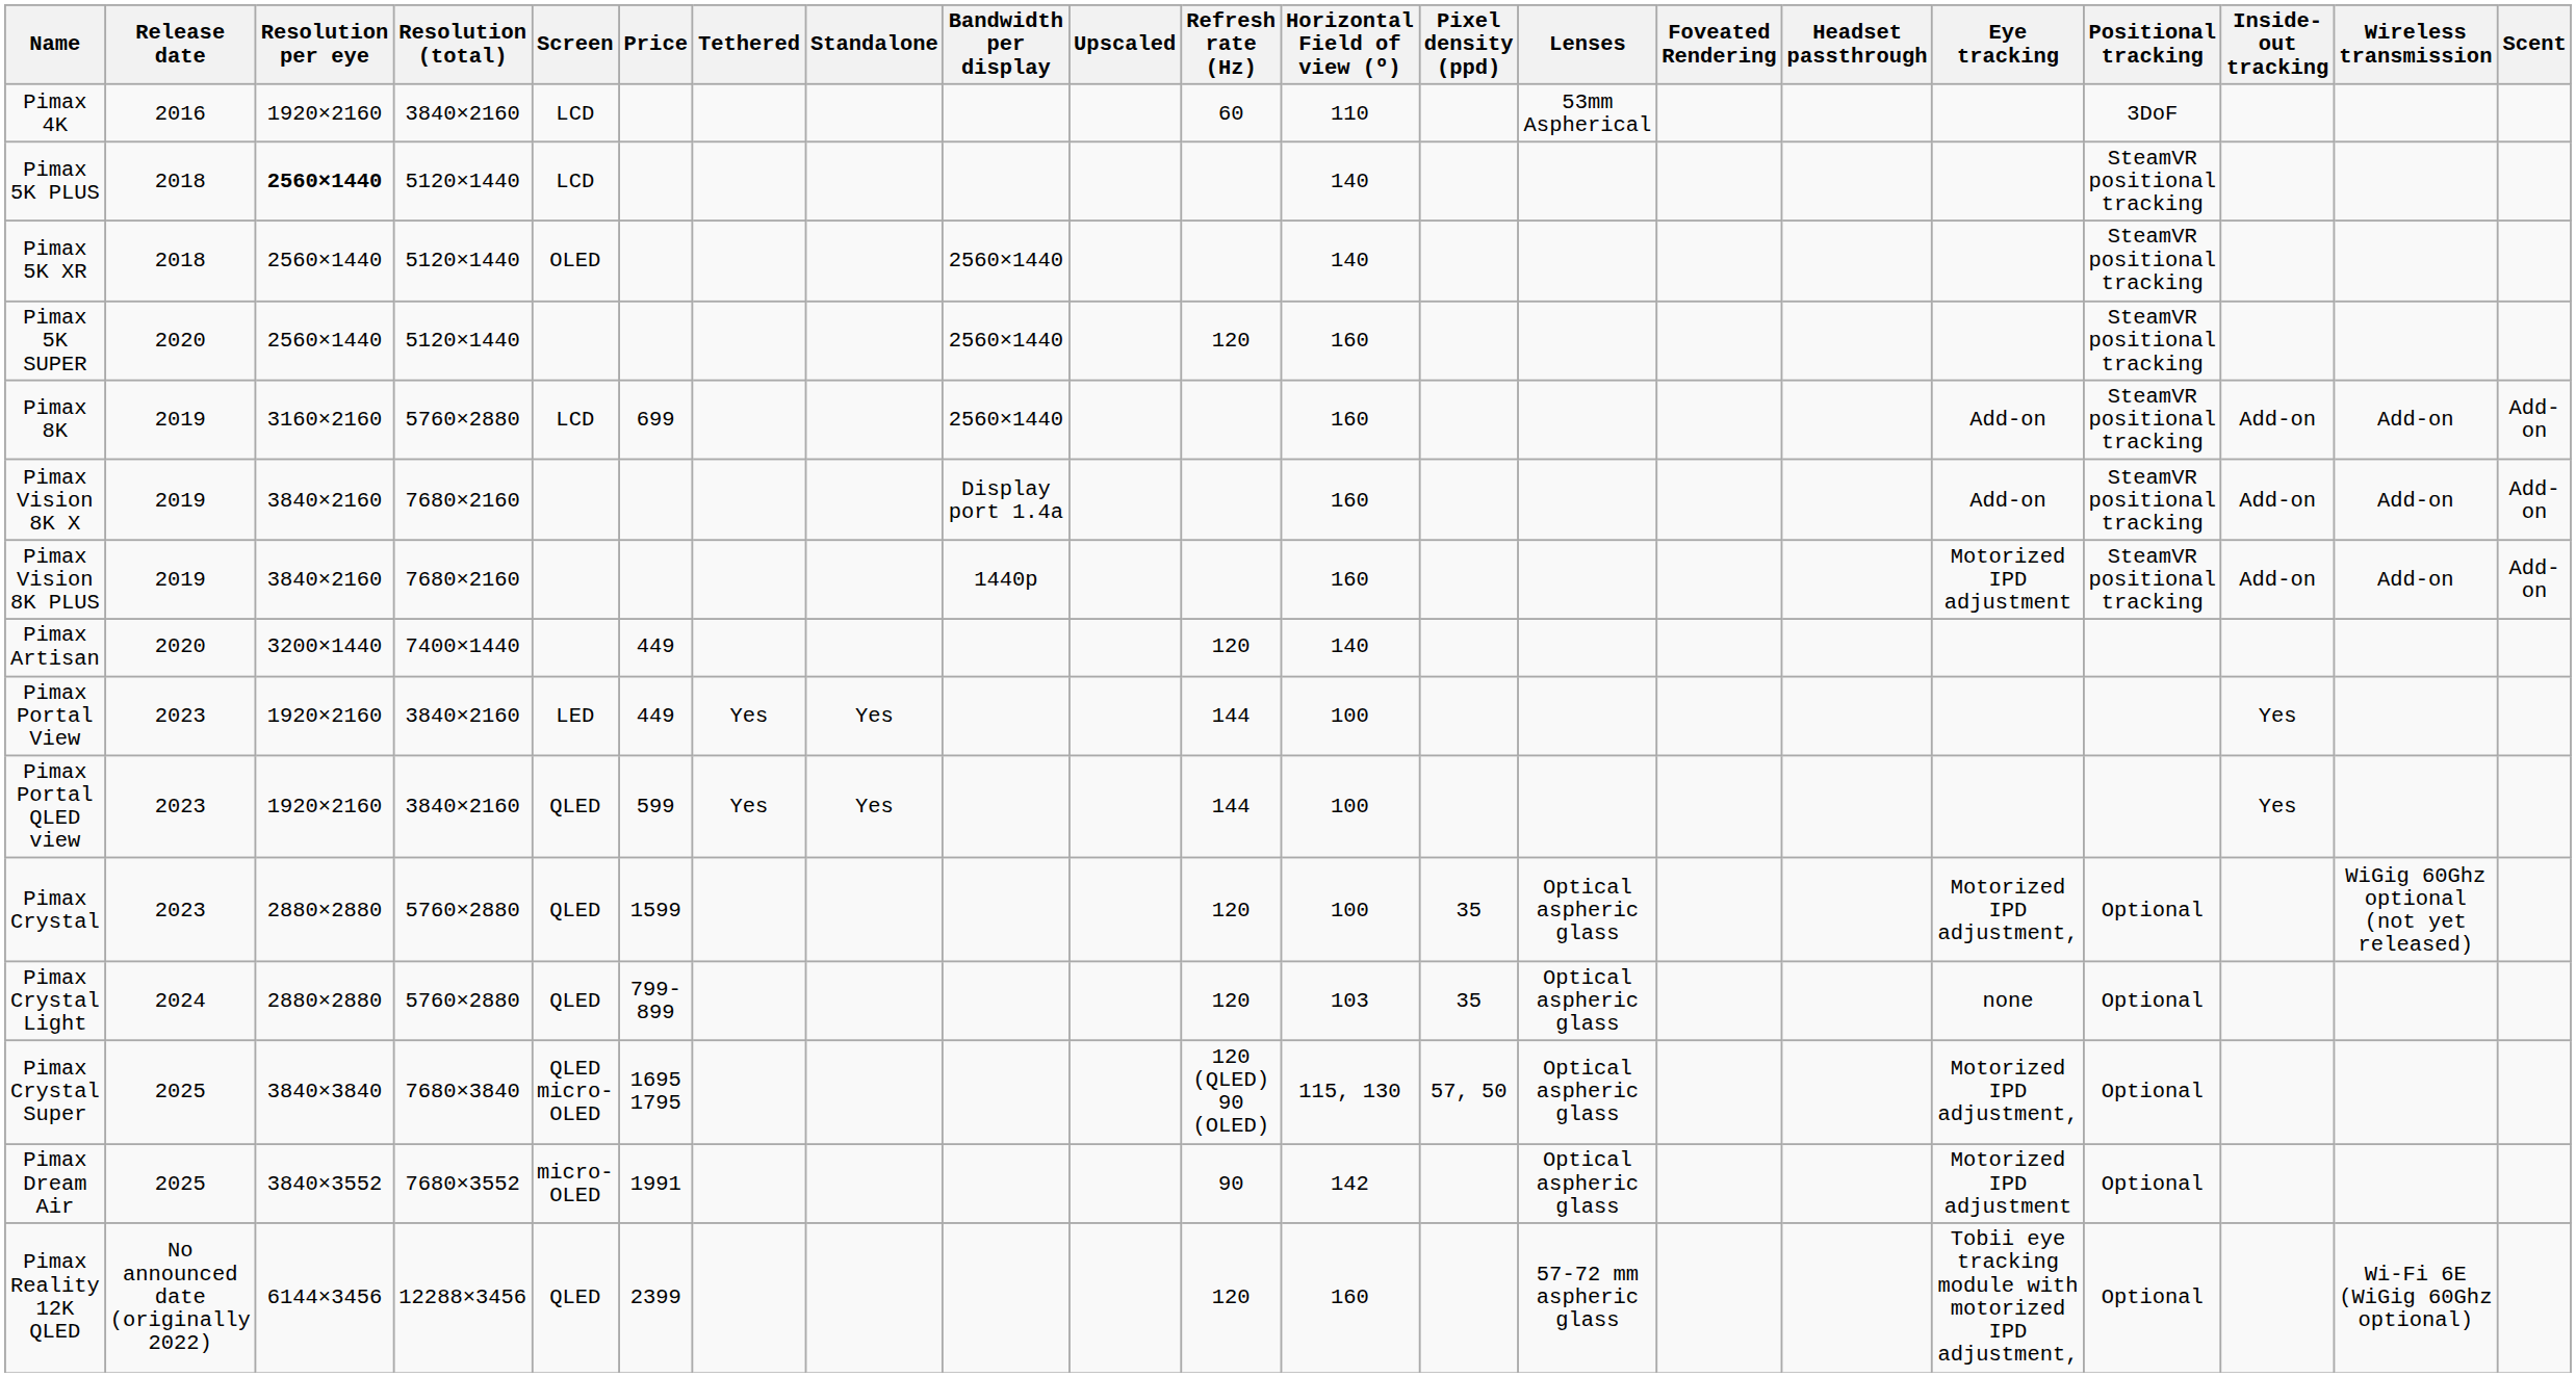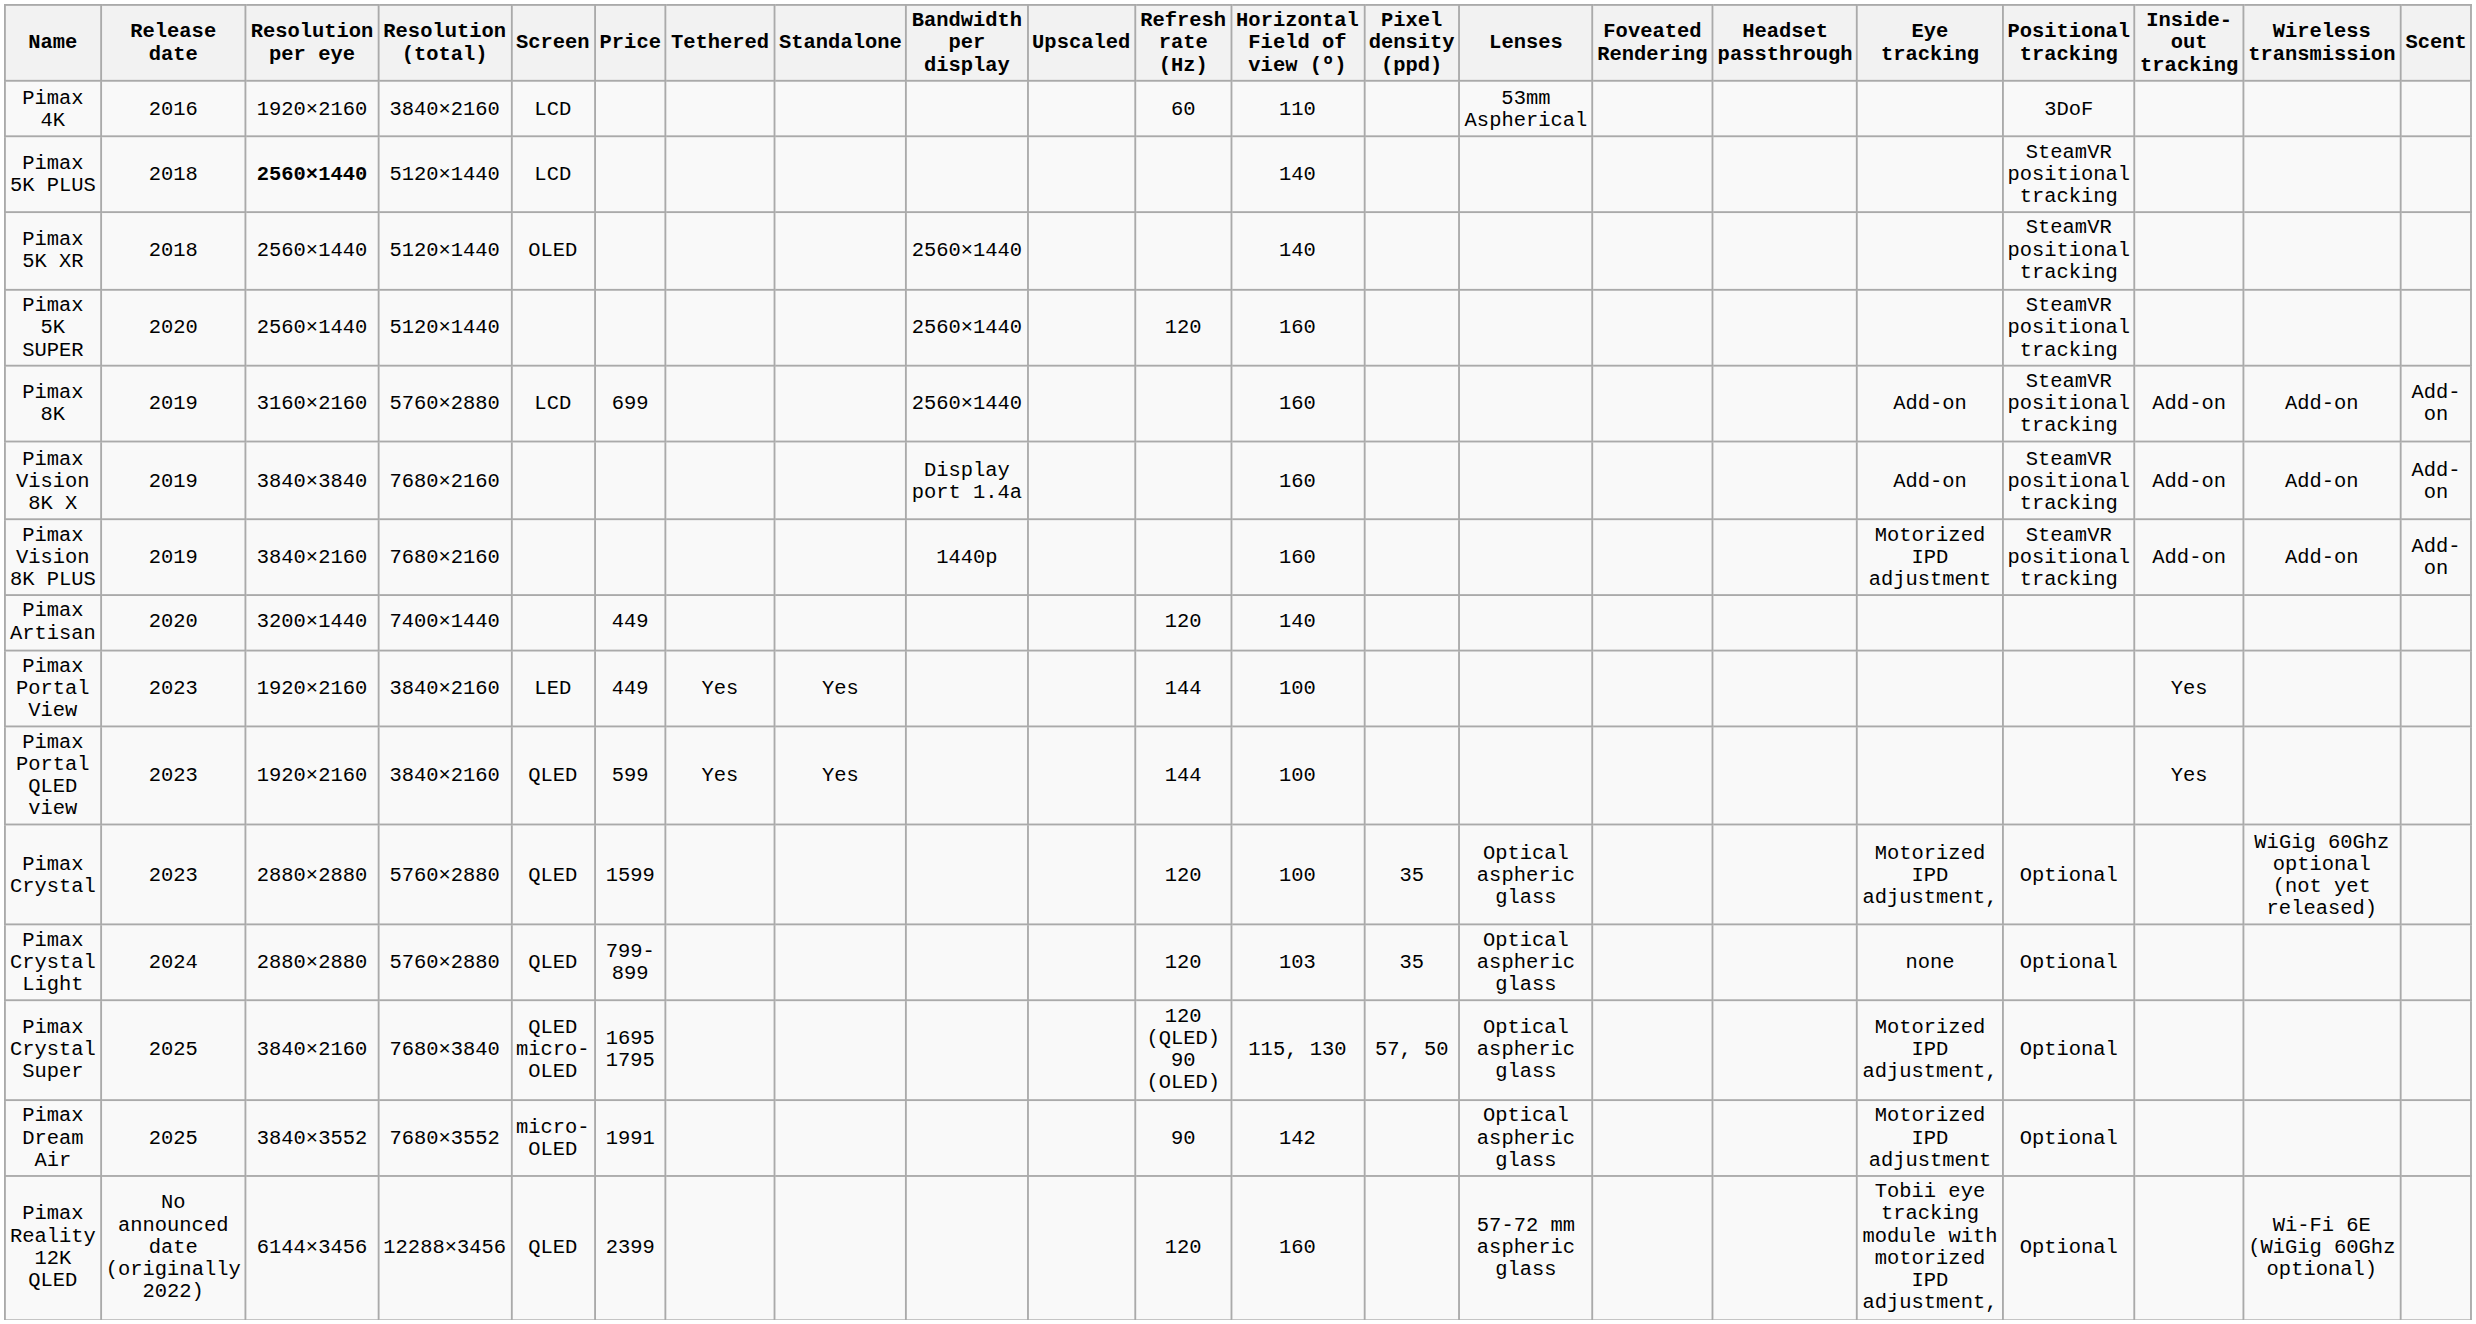Pimax Vision 8K X | Resolution per eye: 3840×2160 -> 3840×3840
Pimax Crystal Super | Resolution per eye: 3840×3840 -> 3840×2160
